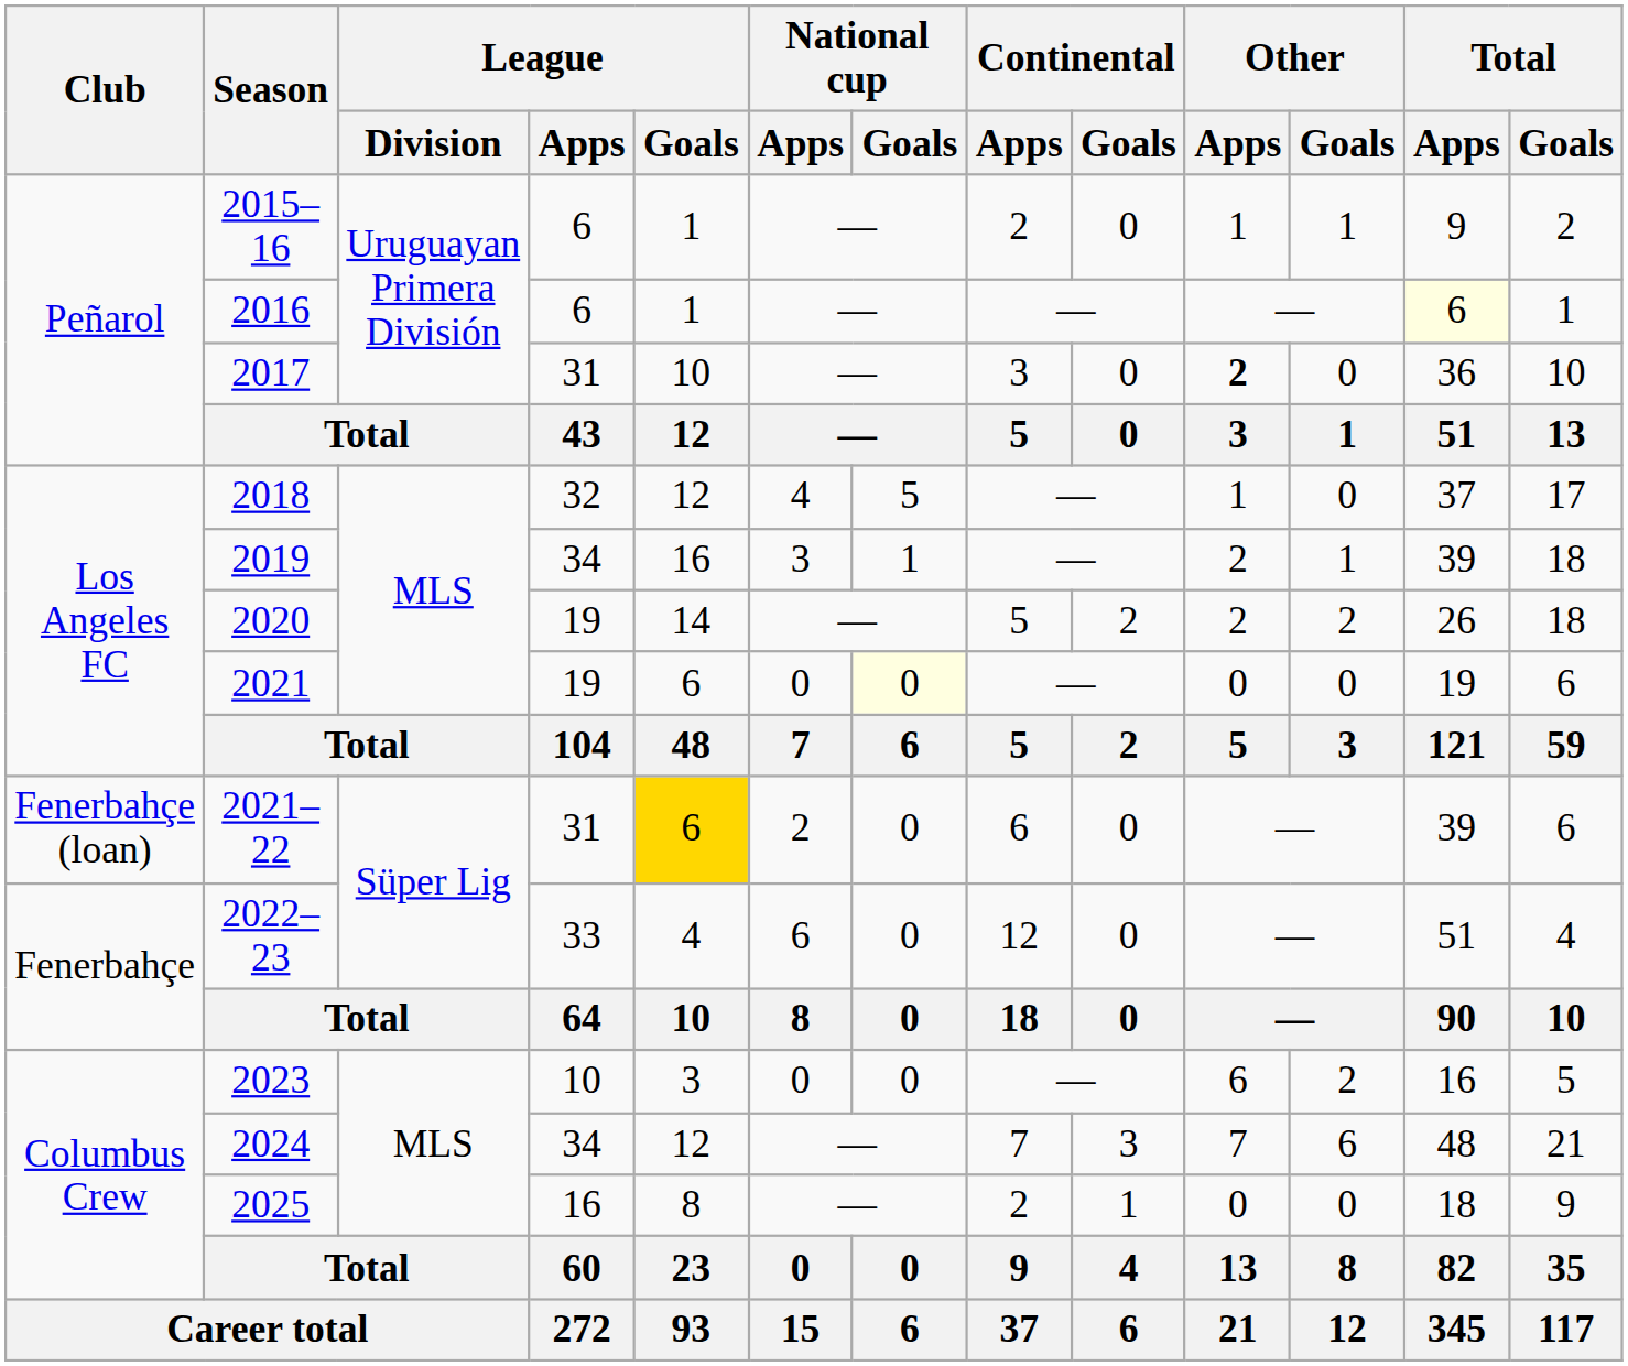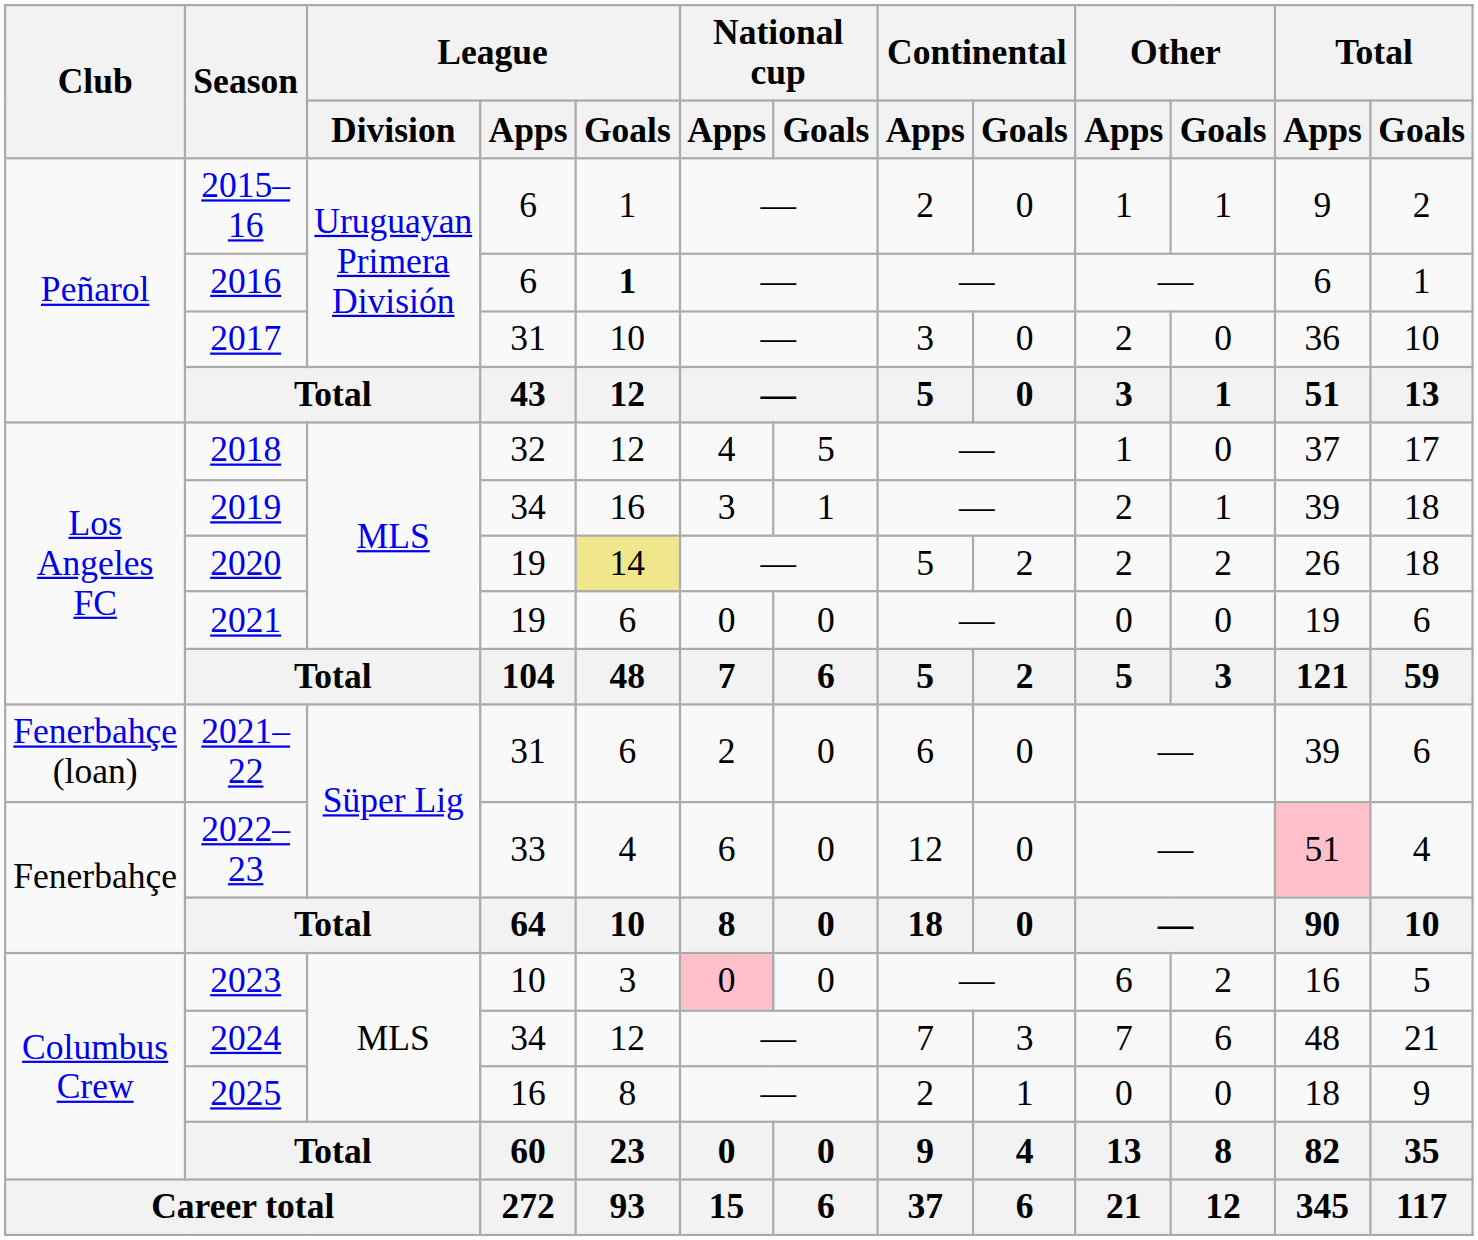2016 | League / Goals: normal -> bold
2016 | Total / Apps: lightyellow background -> no background
2017 | Other / Apps: bold -> normal
2020 | League / Goals: no background -> khaki background
2021 | National cup / Goals: lightyellow background -> no background
2021–22 | League / Goals: gold background -> no background
2022–23 | Total / Apps: no background -> pink background
2023 | National cup / Apps: no background -> pink background
